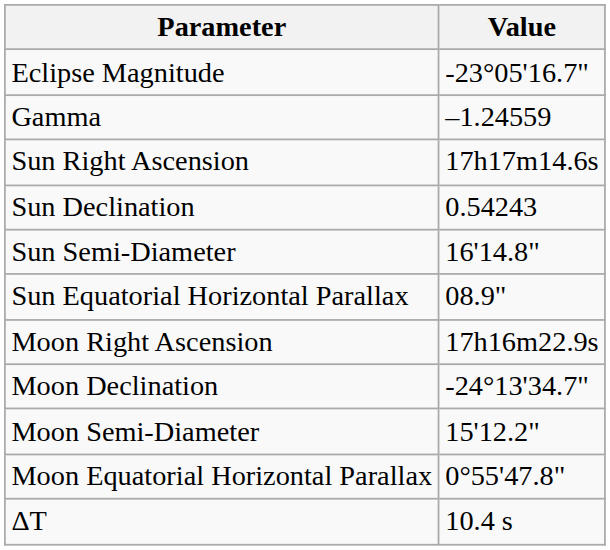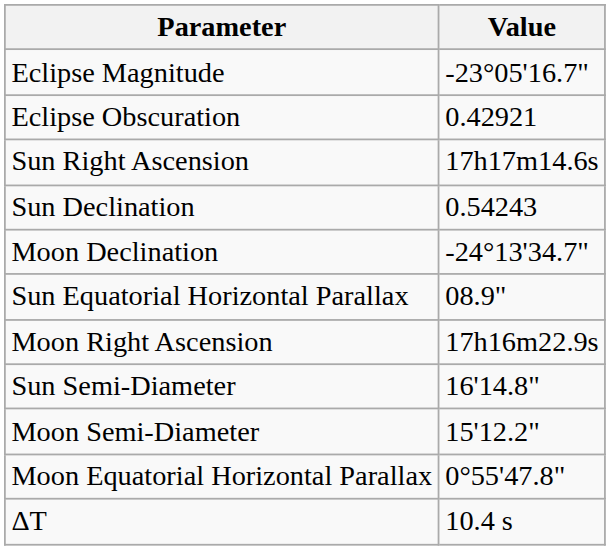+ row: Eclipse Obscuration | 0.42921
- row: Gamma | –1.24559
rows swapped: Sun Semi-Diameter <-> Moon Declination
